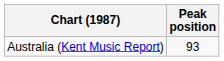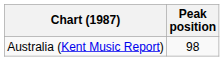Australia (Kent Music Report) | Peak position: 93 -> 98
